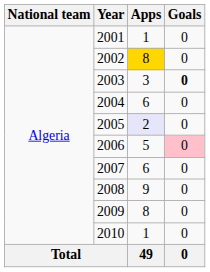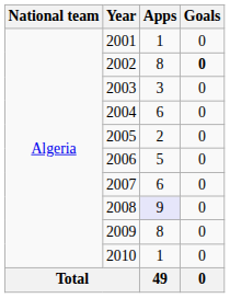2002 | Apps: gold background -> no background
2002 | Goals: normal -> bold
2003 | Goals: bold -> normal
2005 | Apps: lavender background -> no background
2006 | Goals: pink background -> no background
2008 | Apps: no background -> lavender background
